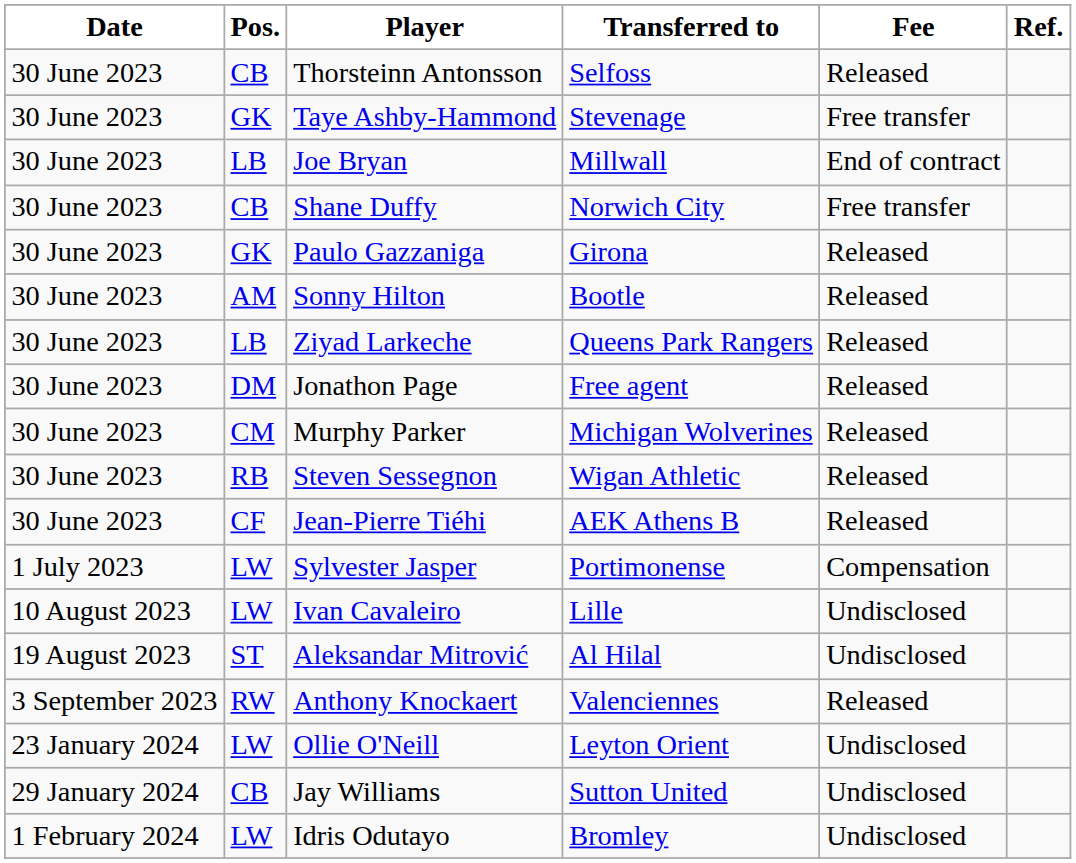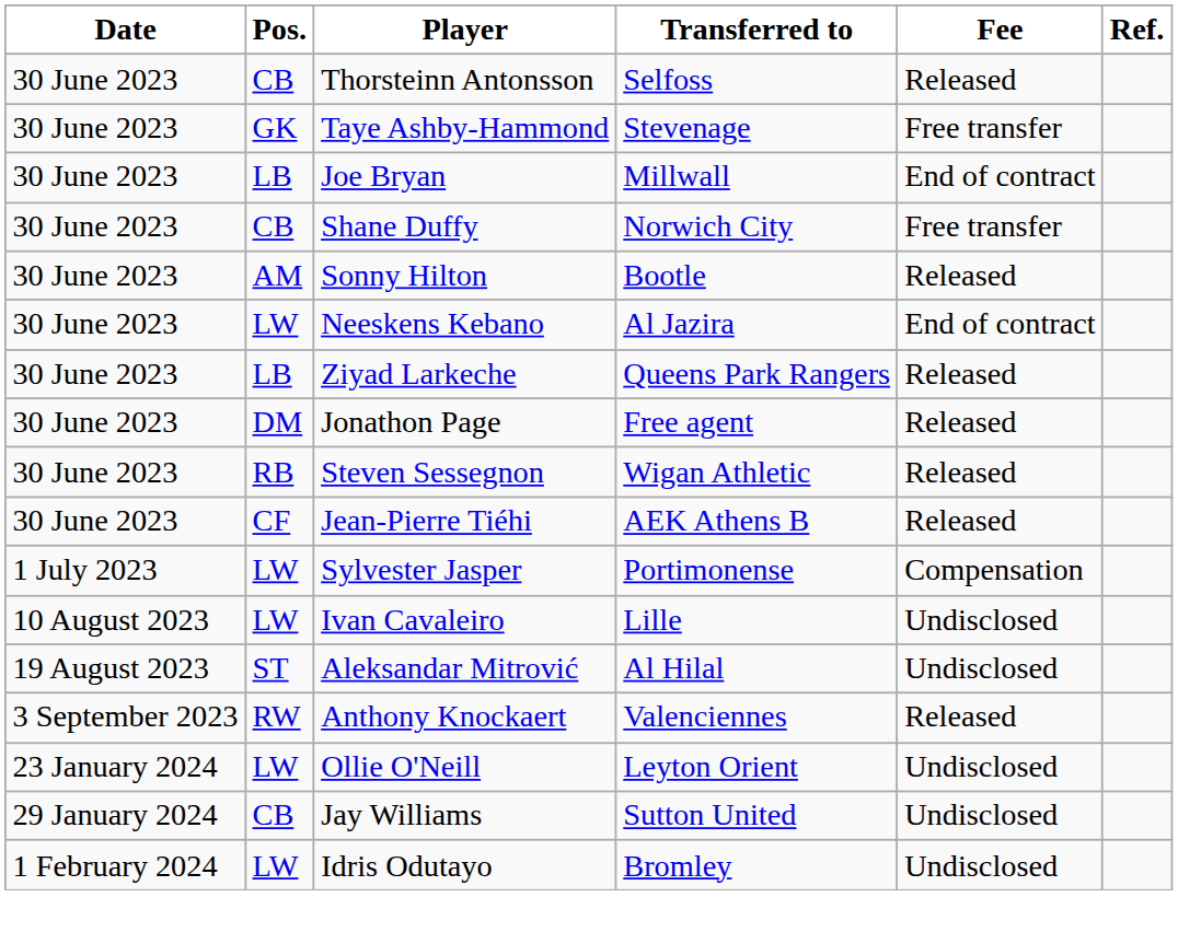- row: 30 June 2023 | GK | Paulo Gazzaniga | Girona | Released
+ row: 30 June 2023 | LW | Neeskens Kebano | Al Jazira | End of contract
- row: 30 June 2023 | CM | Murphy Parker | Michigan Wolverines | Released
